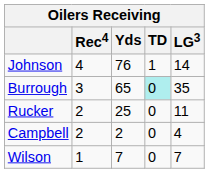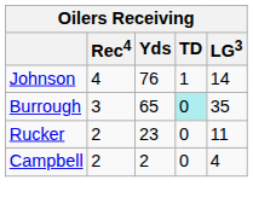Rucker | Yds: 25 -> 23
- row: Wilson | 1 | 7 | 0 | 7
